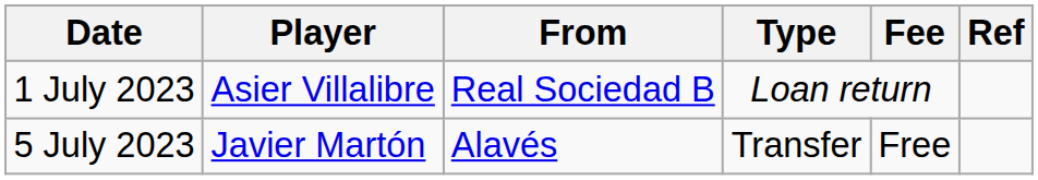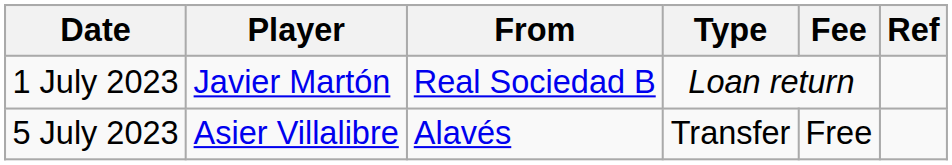1 July 2023 | Player: Asier Villalibre -> Javier Martón
5 July 2023 | Player: Javier Martón -> Asier Villalibre
